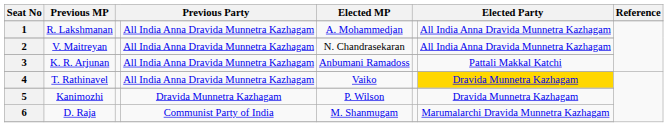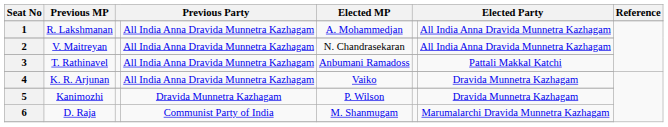3 | Previous MP: K. R. Arjunan -> T. Rathinavel
4 | Previous MP: T. Rathinavel -> K. R. Arjunan
4 | column 7: gold background -> no background
